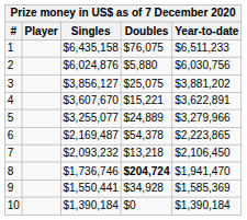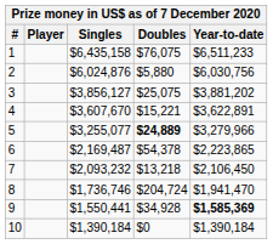5 | Doubles: normal -> bold
8 | Doubles: bold -> normal
9 | Year-to-date: normal -> bold
